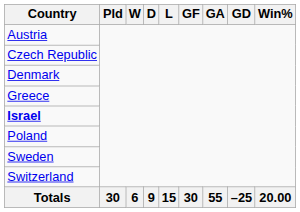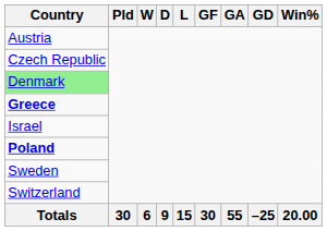Denmark | Country: no background -> lightgreen background
Greece | Country: normal -> bold
Israel | Country: bold -> normal
Poland | Country: normal -> bold
